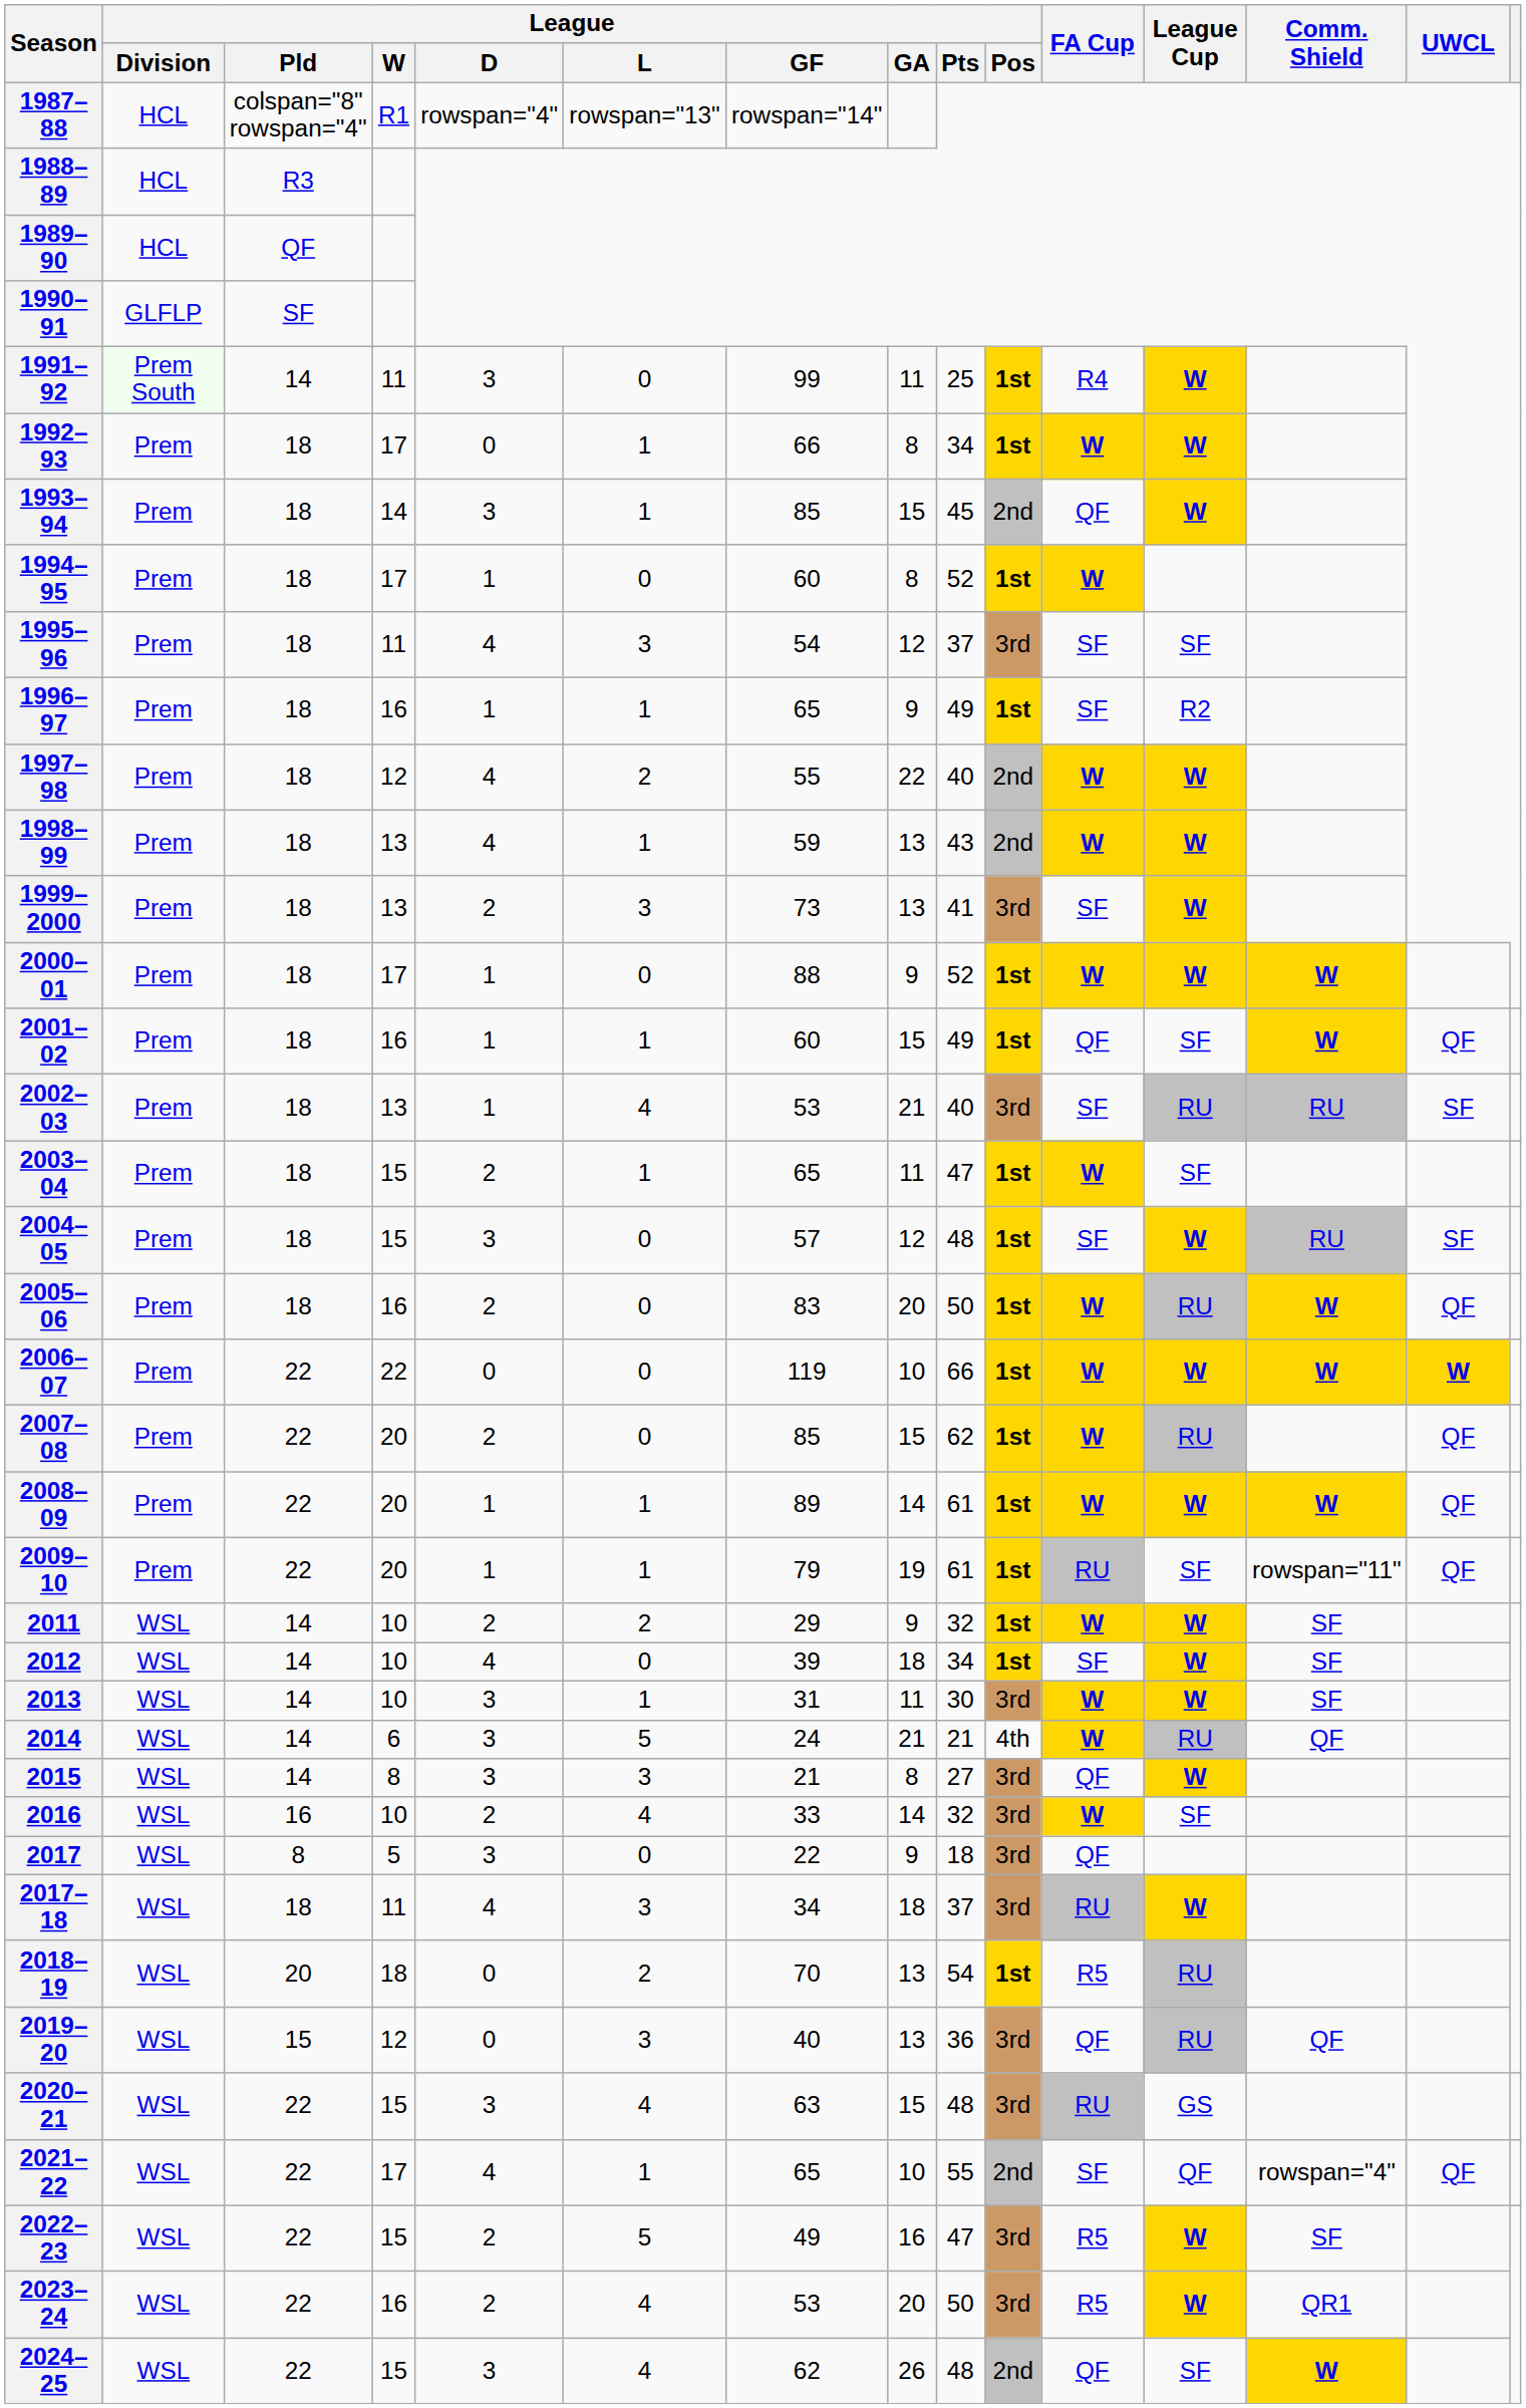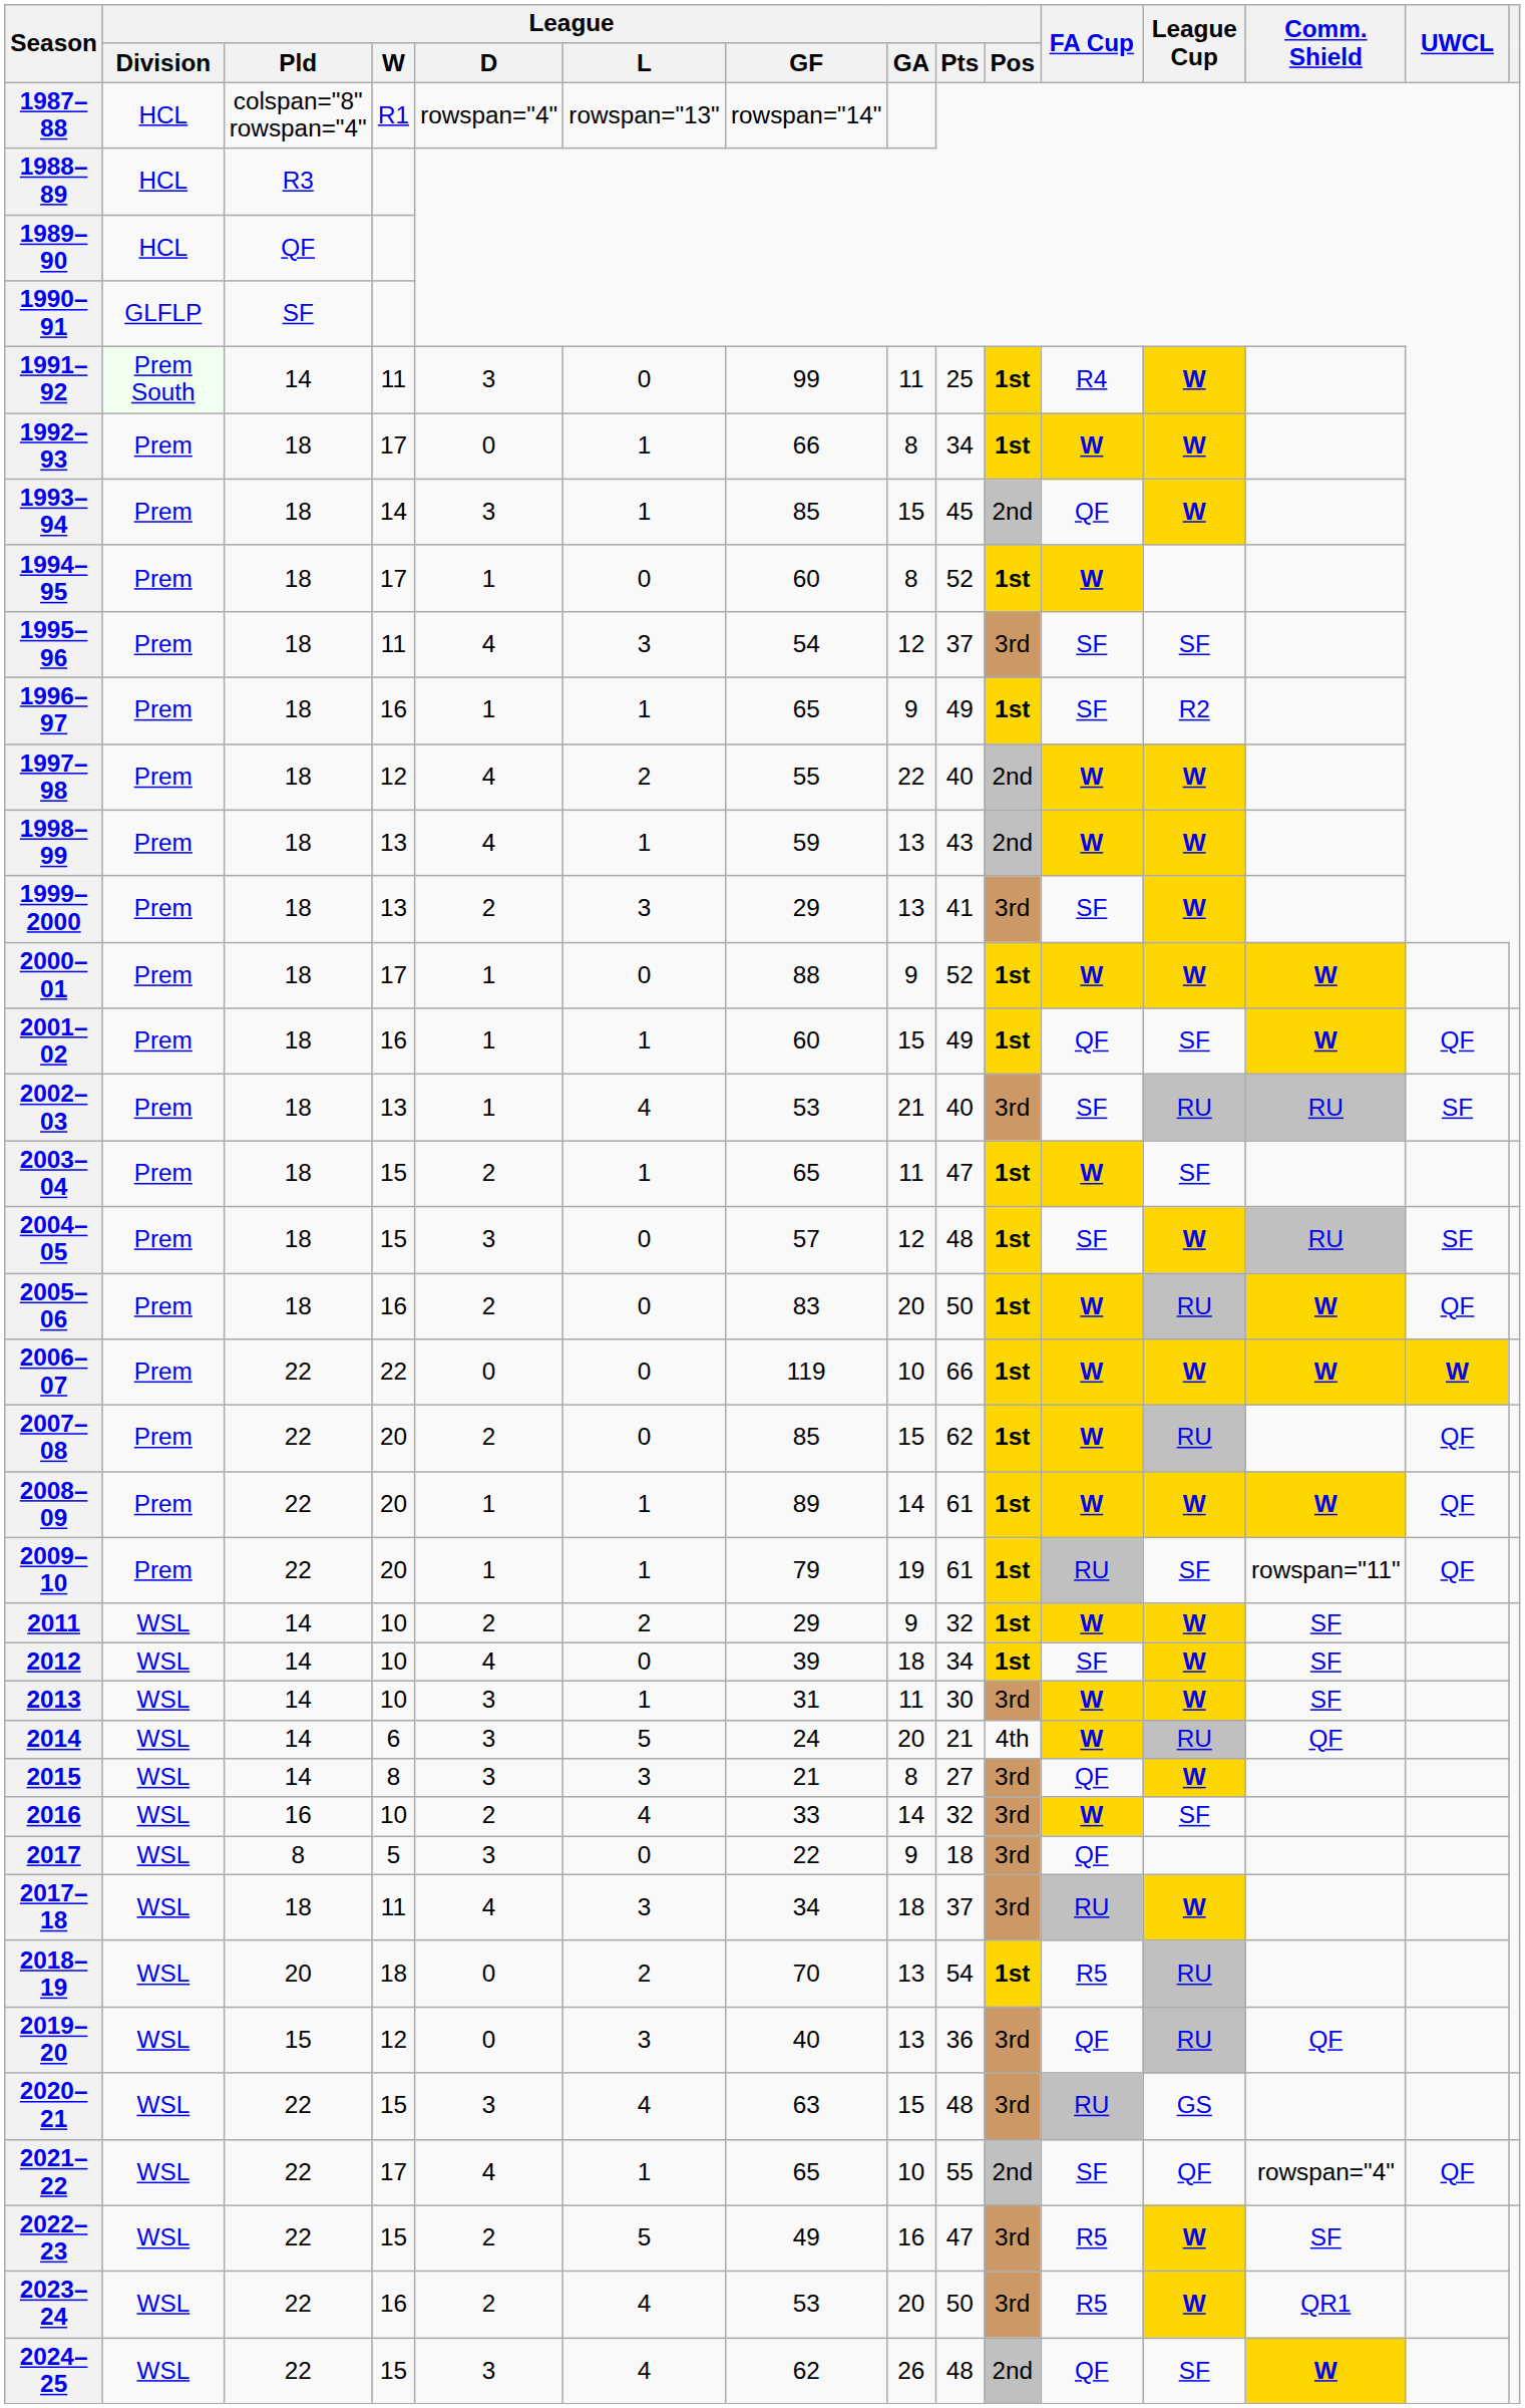1999–2000 | League / GF: 73 -> 29
2014 | League / GA: 21 -> 20
